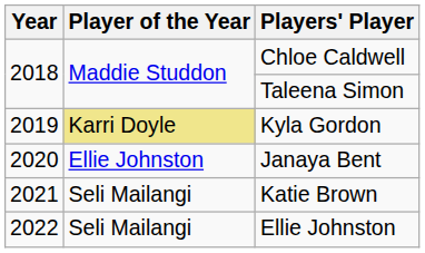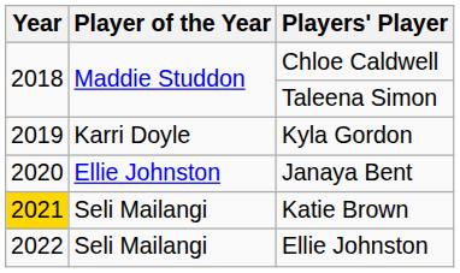Kyla Gordon | Player of the Year: khaki background -> no background
Katie Brown | Year: no background -> gold background
